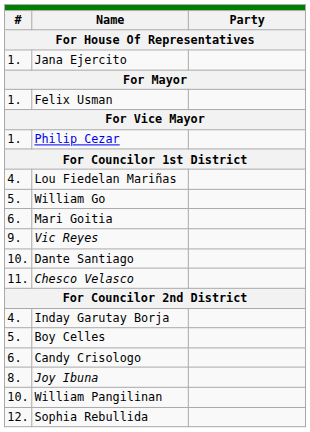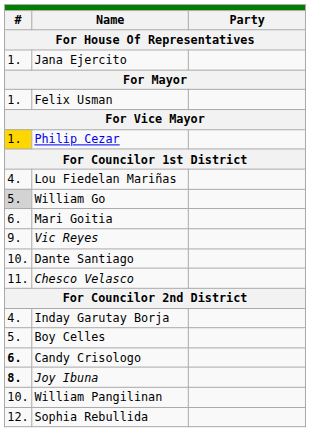Philip Cezar | column 1: no background -> gold background
William Go | column 1: no background -> lightgrey background
Candy Crisologo | column 1: normal -> bold
Joy Ibuna | column 1: normal -> bold
